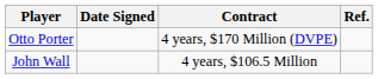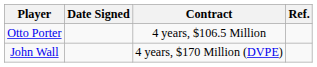Otto Porter | Contract: 4 years, $170 Million (DVPE) -> 4 years, $106.5 Million
John Wall | Contract: 4 years, $106.5 Million -> 4 years, $170 Million (DVPE)
